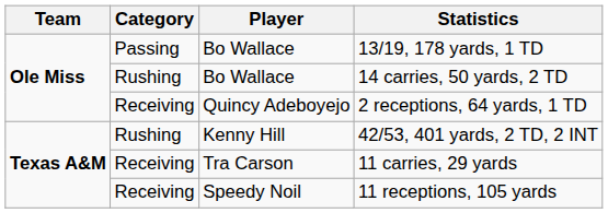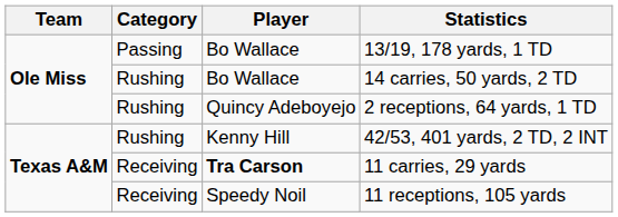2 receptions, 64 yards, 1 TD | Category: Receiving -> Rushing
11 carries, 29 yards | Player: normal -> bold
